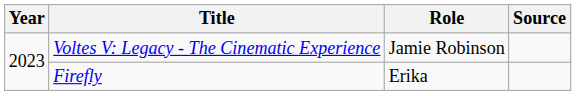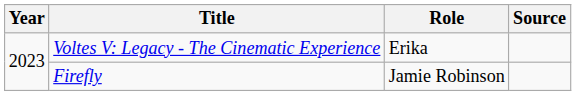Voltes V: Legacy - The Cinematic Experience | Role: Jamie Robinson -> Erika
Firefly | Role: Erika -> Jamie Robinson
